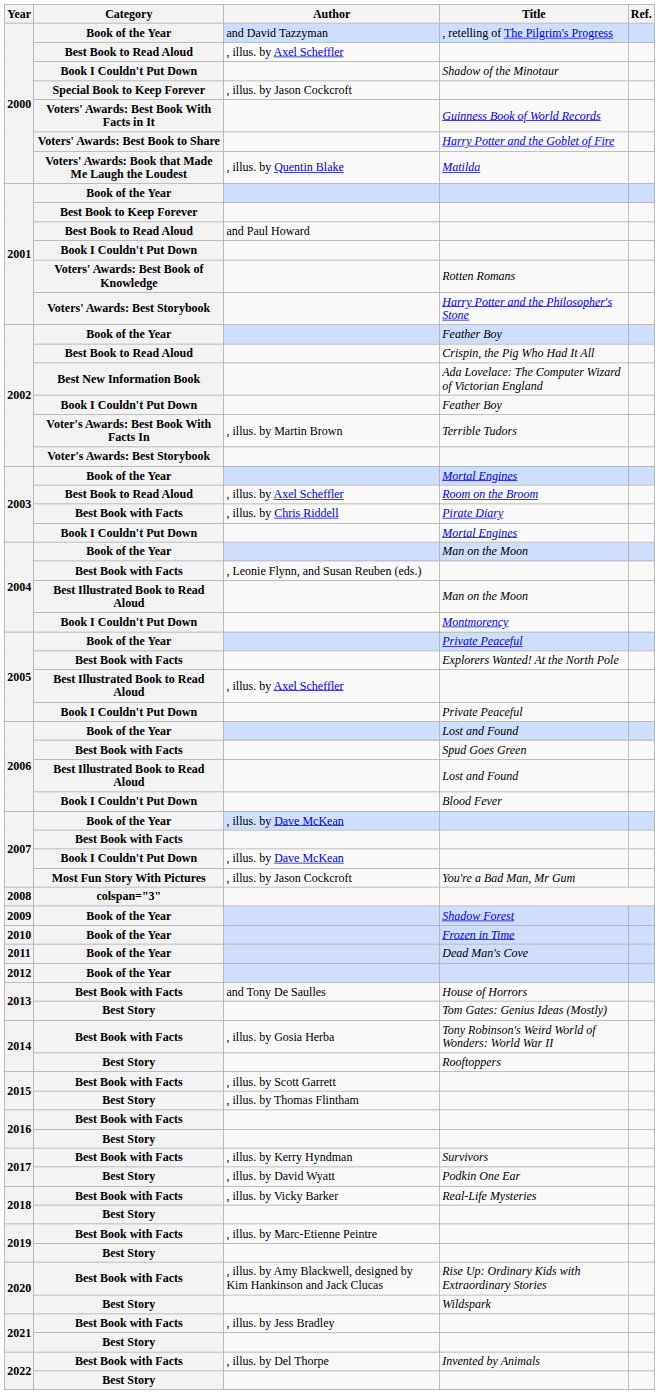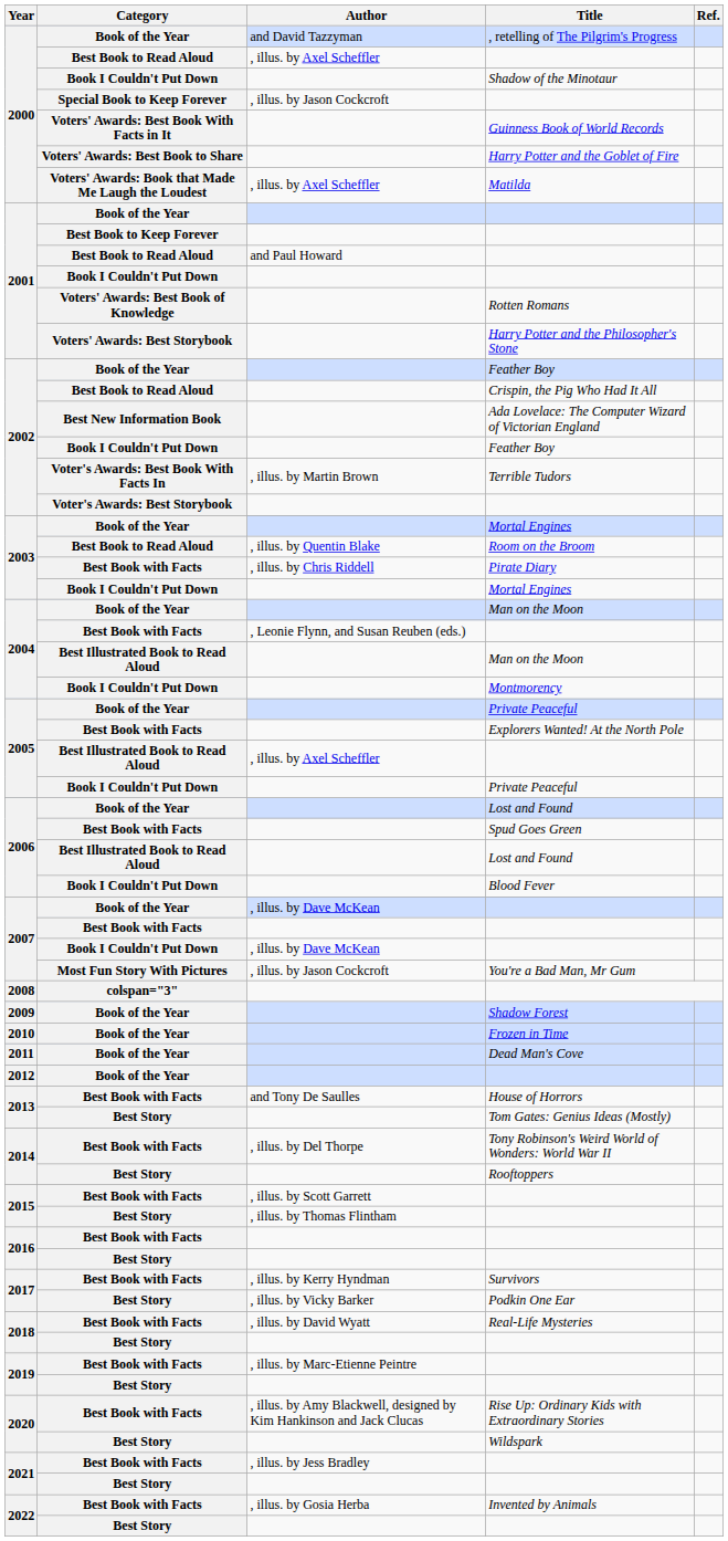Matilda | Author: , illus. by Quentin Blake -> , illus. by Axel Scheffler
Room on the Broom | Author: , illus. by Axel Scheffler -> , illus. by Quentin Blake
Tony Robinson's Weird World of Wonders: World War II | Author: , illus. by Gosia Herba -> , illus. by Del Thorpe
Podkin One Ear | Author: , illus. by David Wyatt -> , illus. by Vicky Barker
Real-Life Mysteries | Author: , illus. by Vicky Barker -> , illus. by David Wyatt
Invented by Animals | Author: , illus. by Del Thorpe -> , illus. by Gosia Herba
